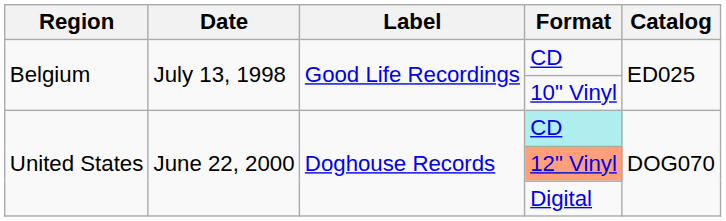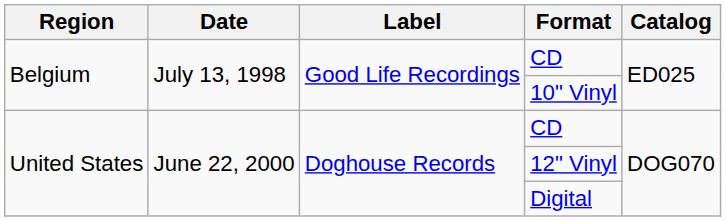United States / CD | Format: paleturquoise background -> no background
12" Vinyl | Format: lightsalmon background -> no background
